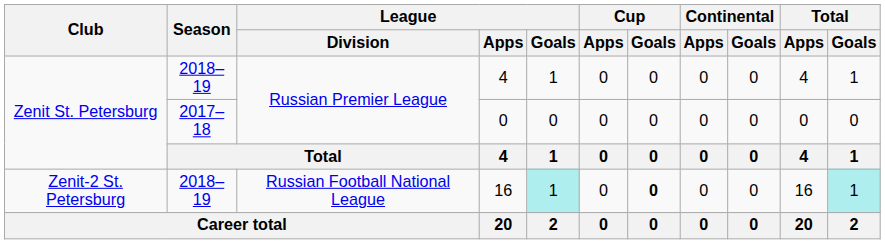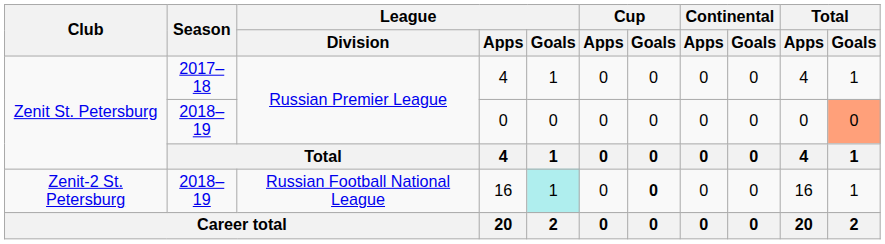row 3 | Season: 2018–19 -> 2017–18
row 4 | Season: 2017–18 -> 2018–19
row 4 | Total / Goals: no background -> lightsalmon background
row 6 | Total / Goals: paleturquoise background -> no background
